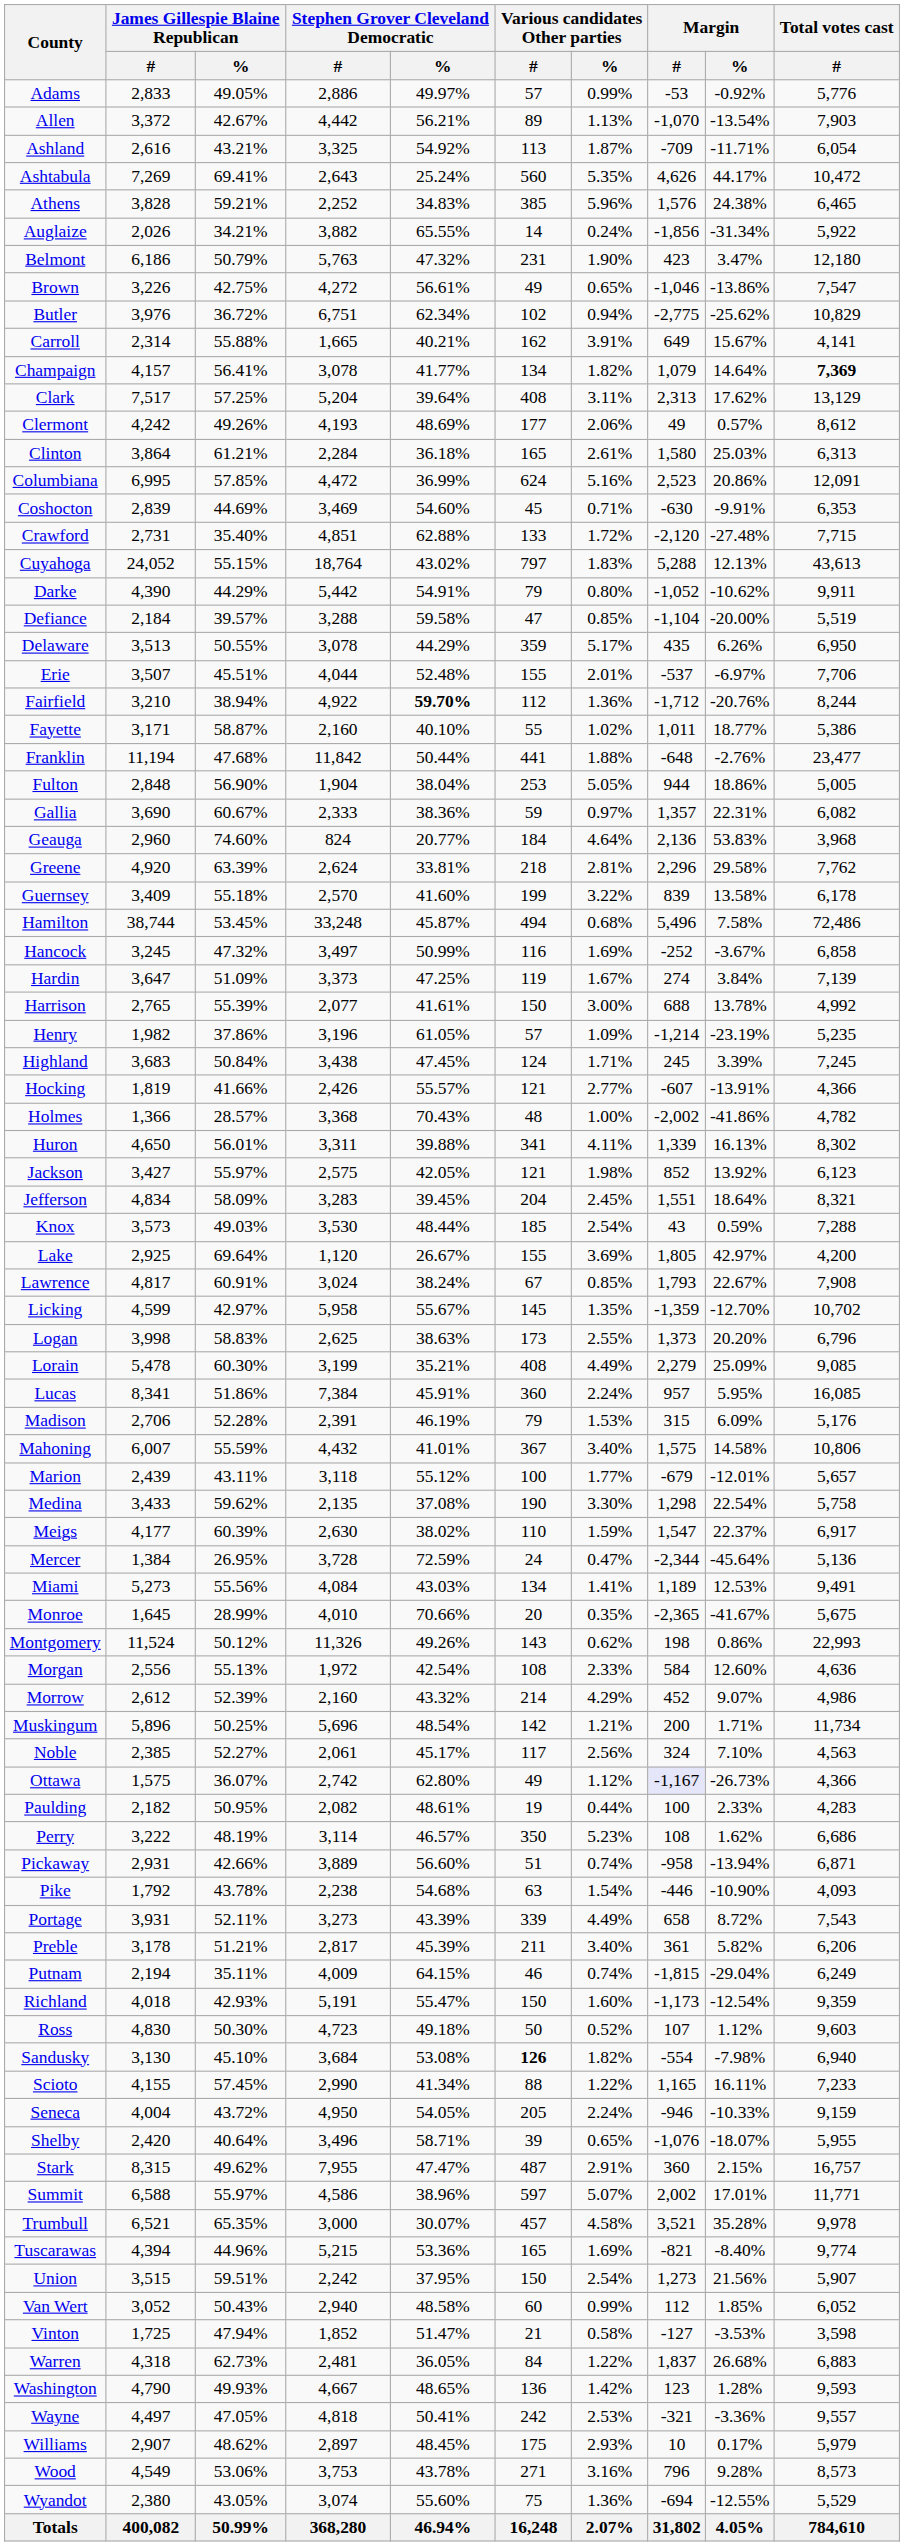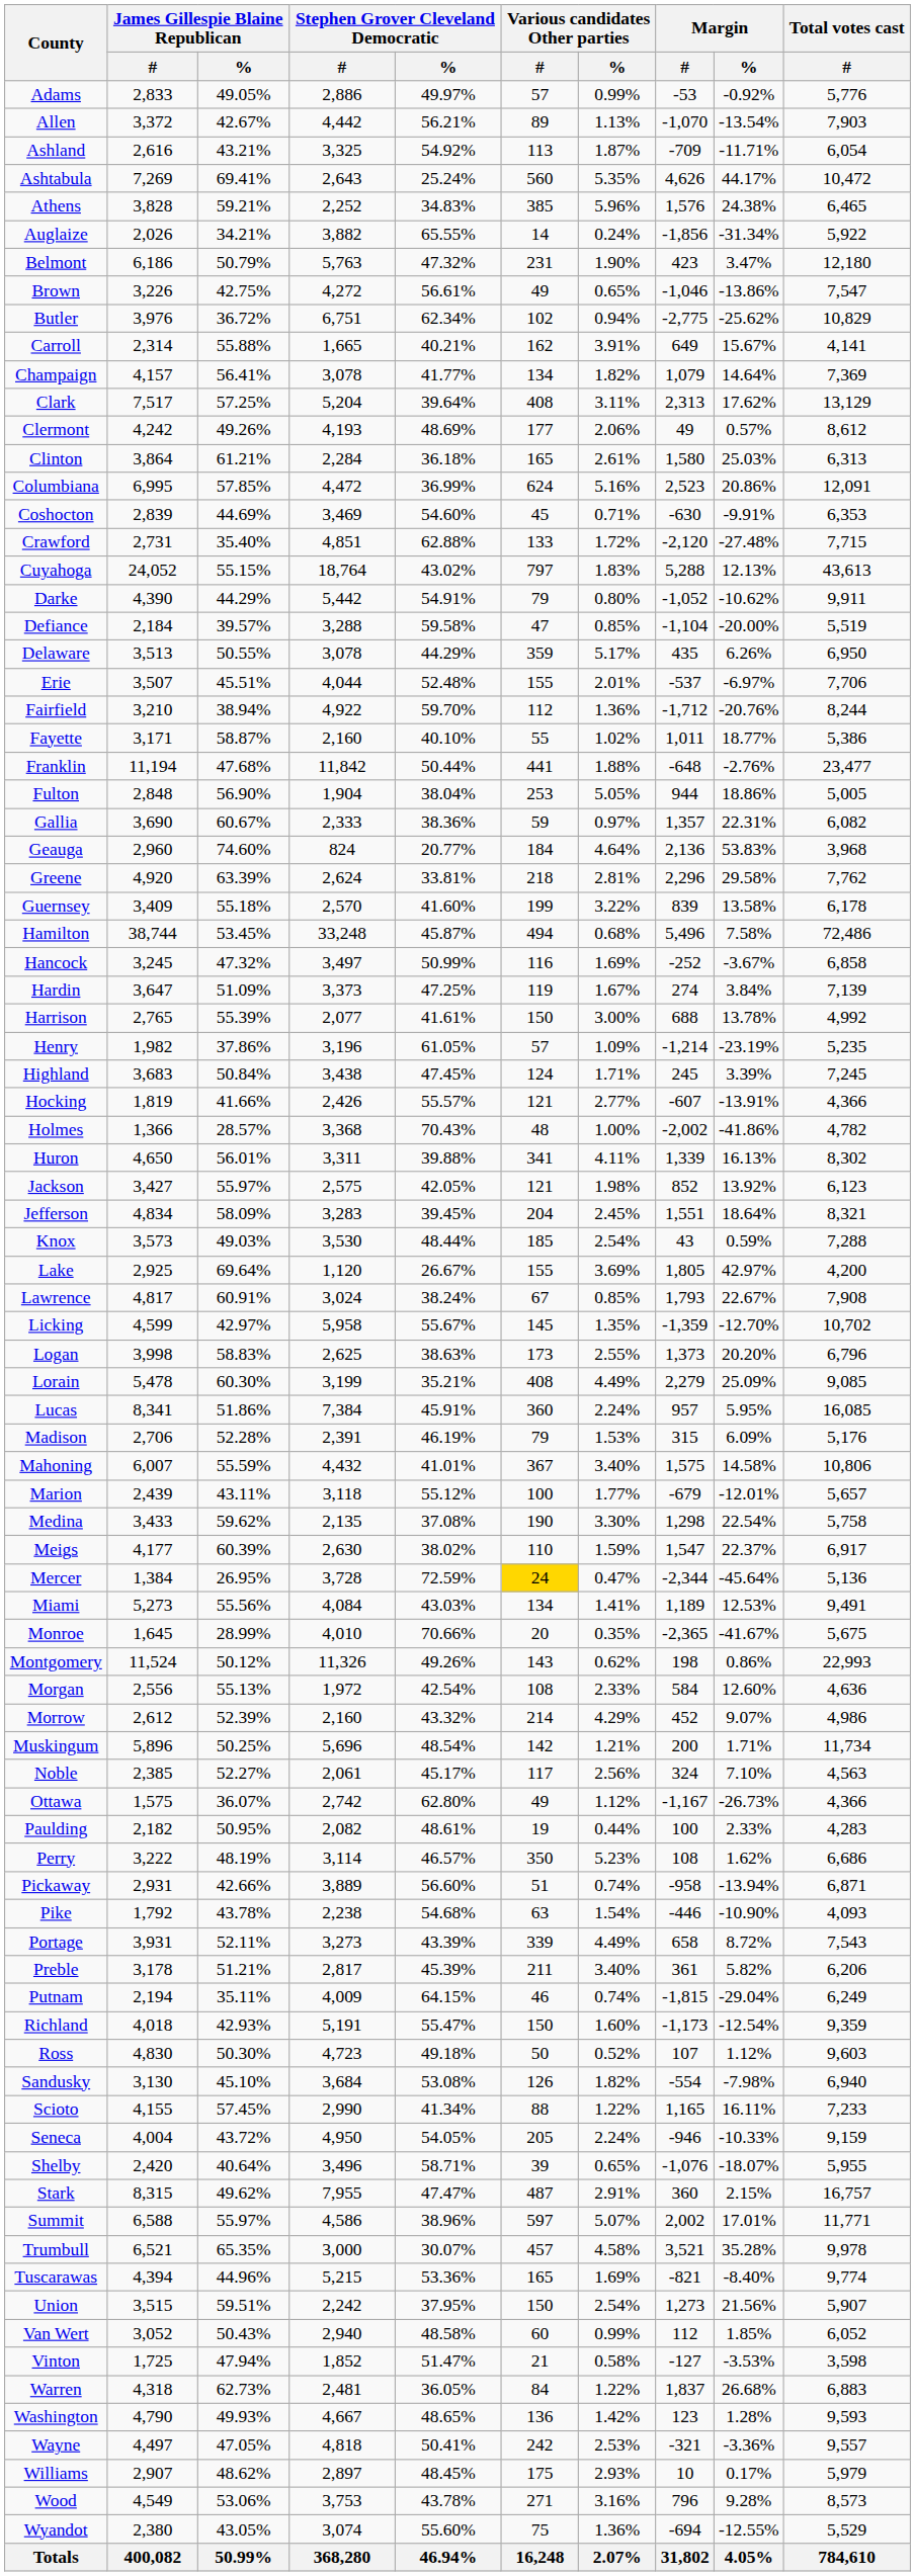Champaign | Total votes cast / #: bold -> normal
Fairfield | Stephen Grover Cleveland Democratic / %: bold -> normal
Mercer | Various candidates Other parties / #: no background -> gold background
Ottawa | Margin / #: lavender background -> no background
Sandusky | Various candidates Other parties / #: bold -> normal
